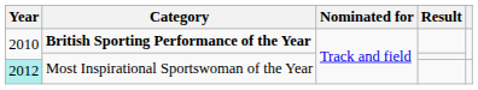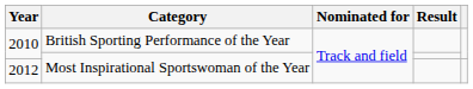2010 / British Sporting Performance of the Year | Category: bold -> normal
2012 | Year: paleturquoise background -> no background
